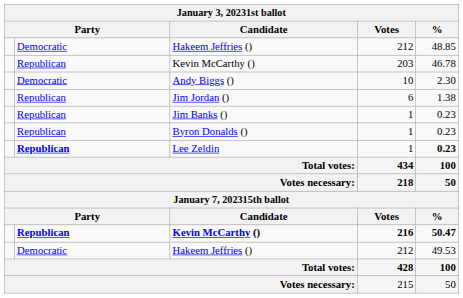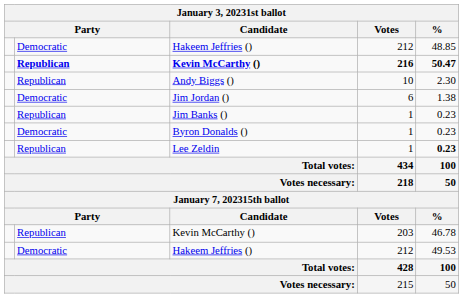rows swapped: 203 <-> 216
10 | column 2: Democratic -> Republican
6 | column 2: Republican -> Democratic
Byron Donalds () / 1 | column 2: Republican -> Democratic
Lee Zeldin / 1 | column 2: bold -> normal
